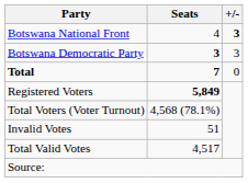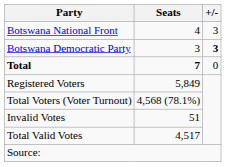Botswana National Front | +/-: bold -> normal
Botswana Democratic Party | Seats: bold -> normal
Botswana Democratic Party | +/-: normal -> bold
Registered Voters | Seats: bold -> normal
